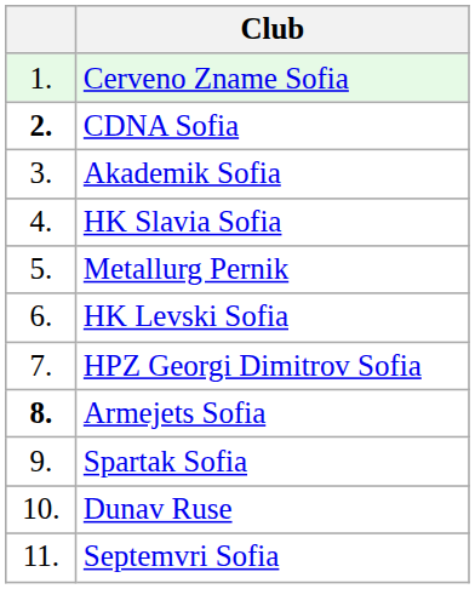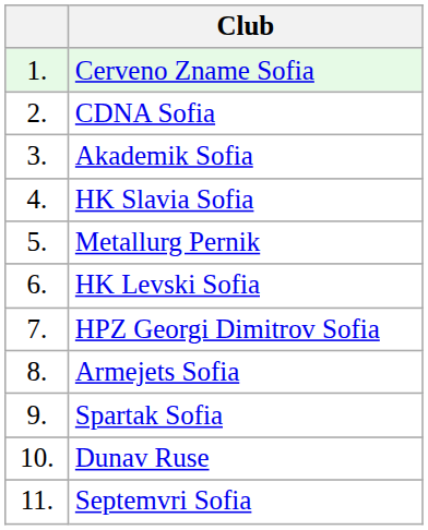CDNA Sofia | column 1: bold -> normal
Armejets Sofia | column 1: bold -> normal
